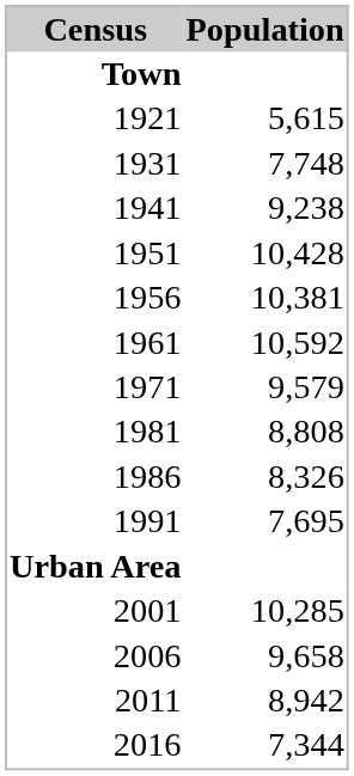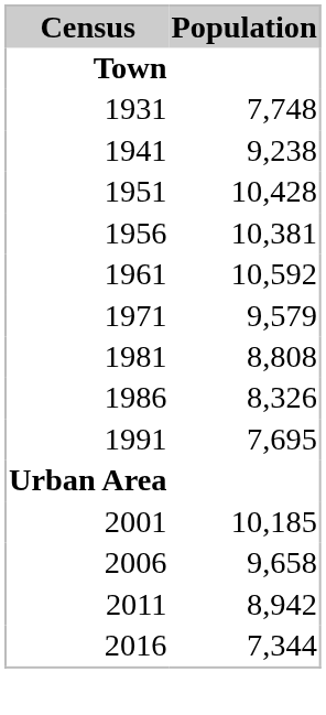- row: 1921 | 5,615
2001 | Population: 10,285 -> 10,185
